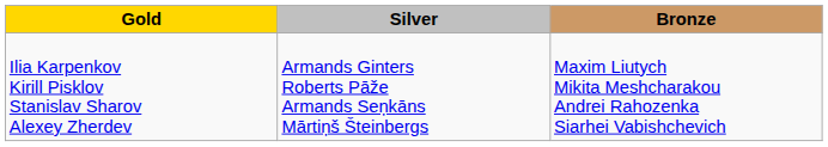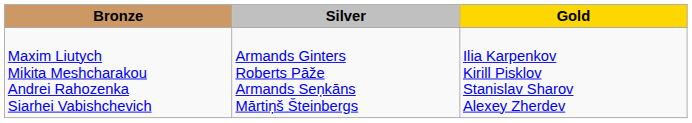columns swapped: Gold <-> Bronze
